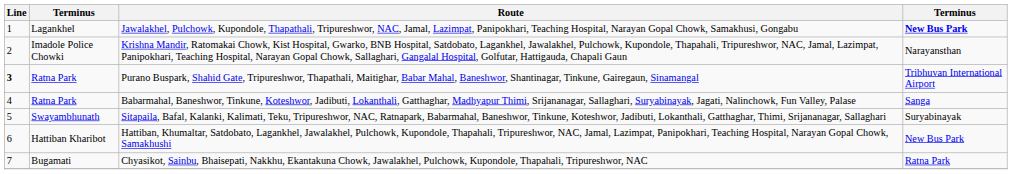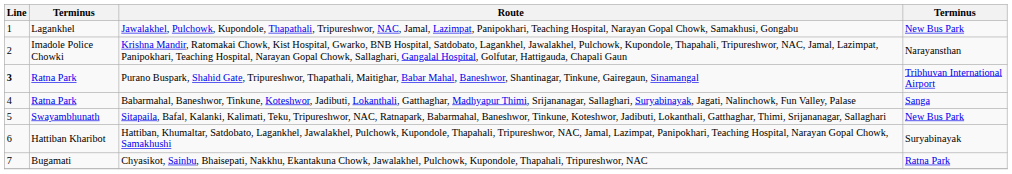row 2 | column 4: bold -> normal
row 6 | column 4: Suryabinayak -> New Bus Park
row 7 | column 4: New Bus Park -> Suryabinayak
